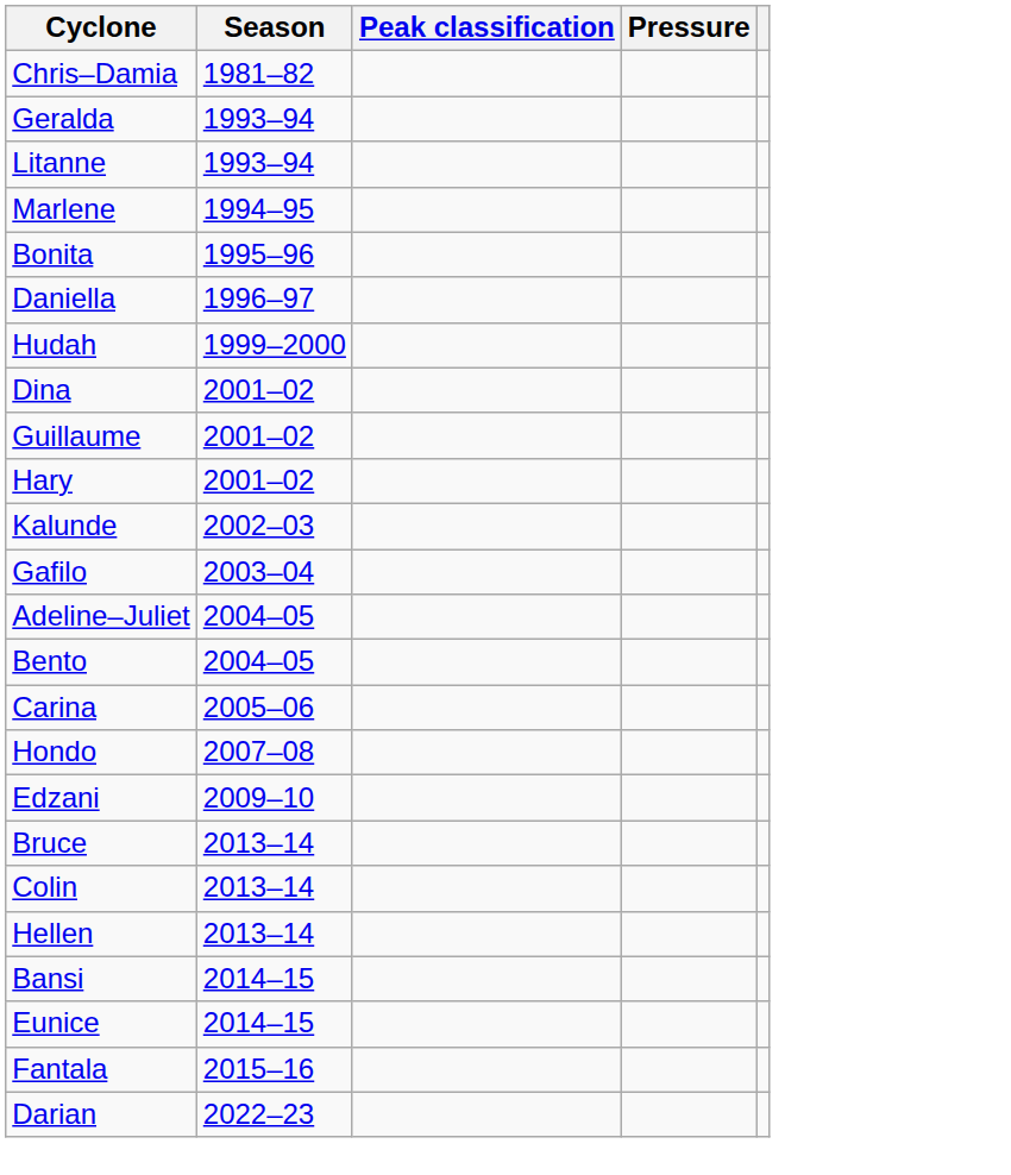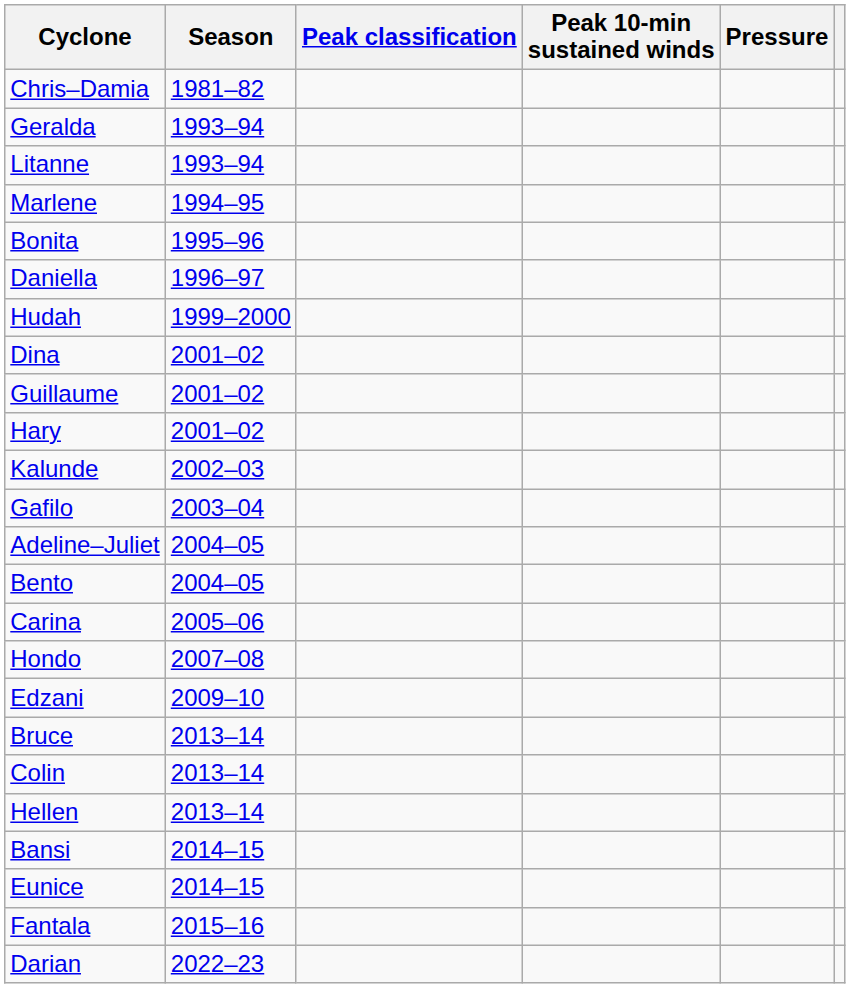+ column: Peak 10-min sustained winds
